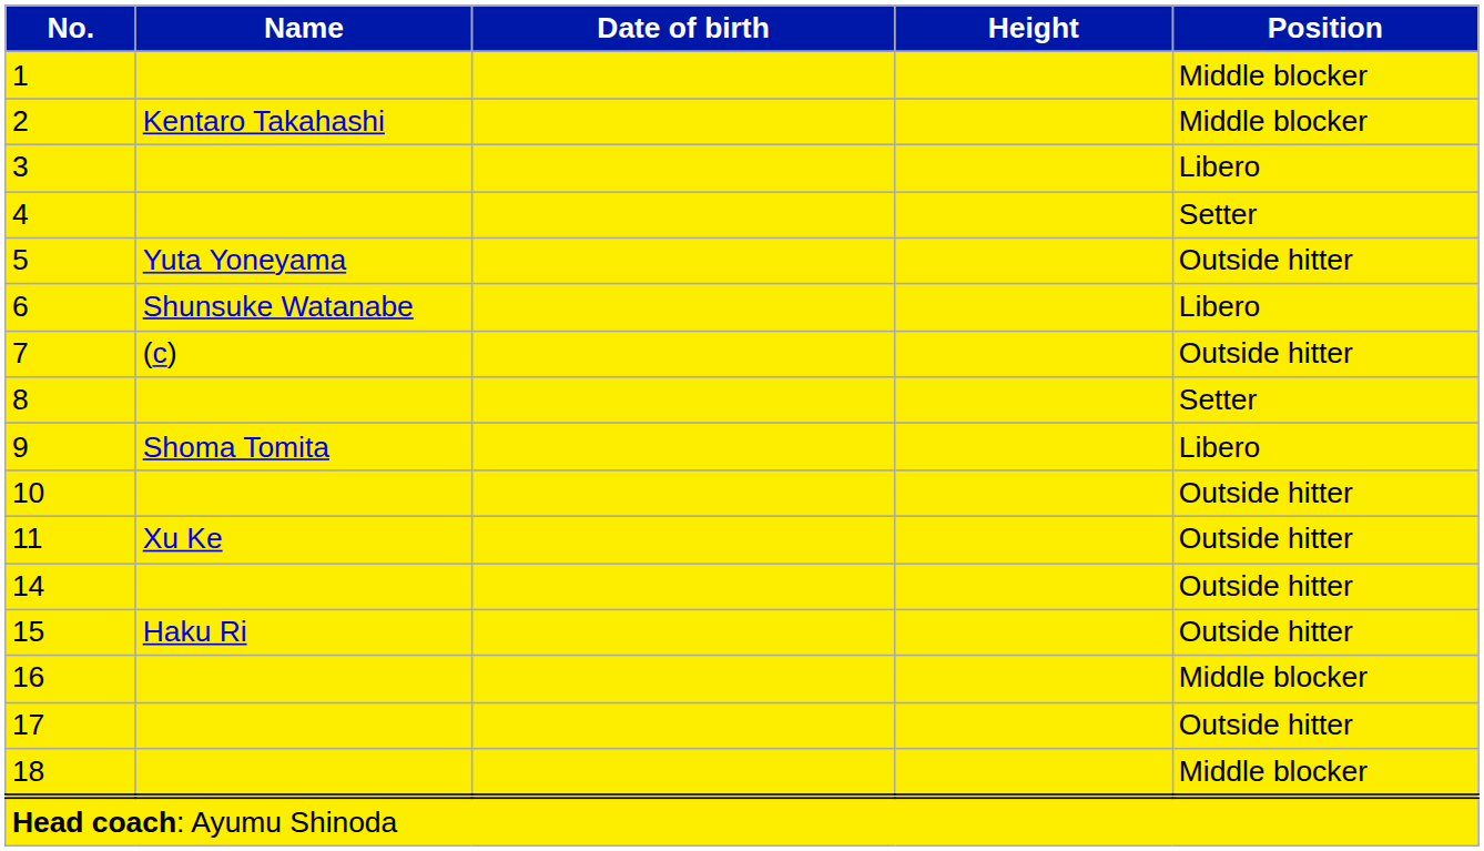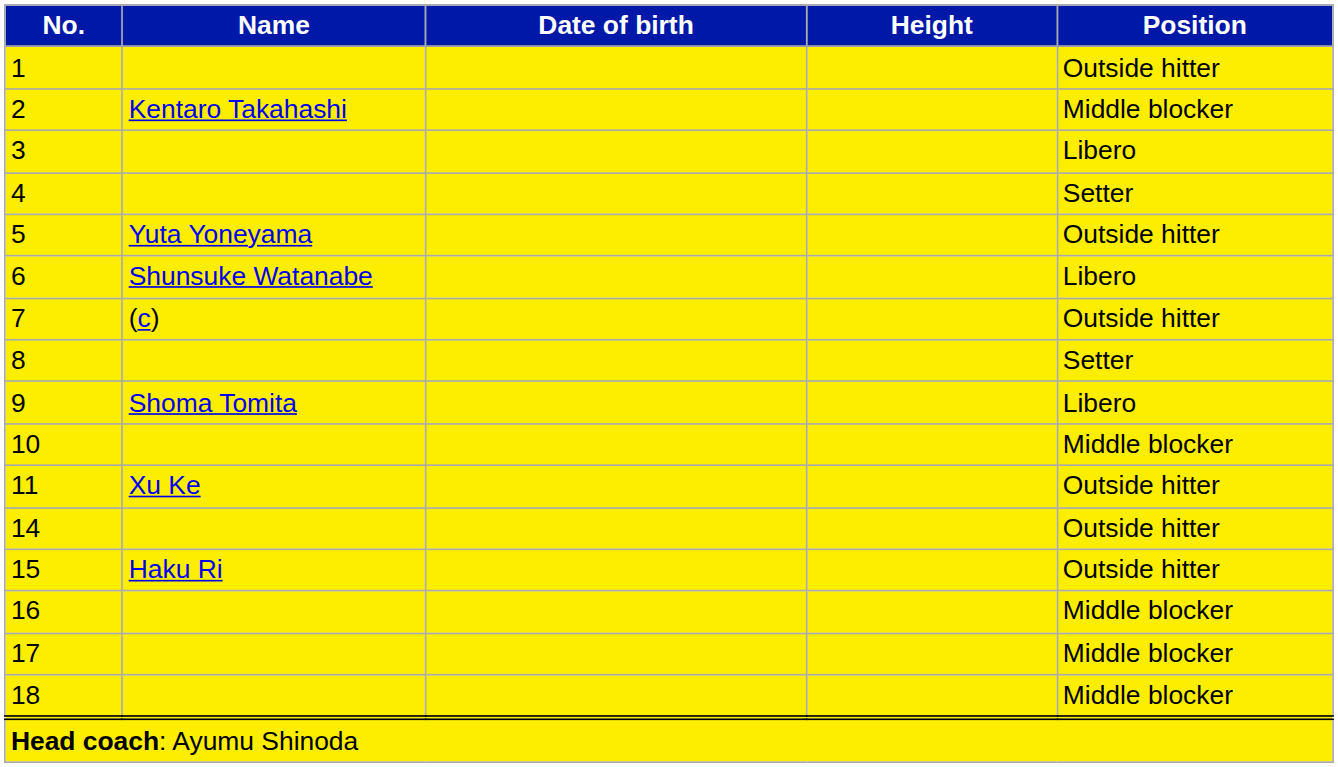1 | Position: Middle blocker -> Outside hitter
10 | Position: Outside hitter -> Middle blocker
17 | Position: Outside hitter -> Middle blocker
